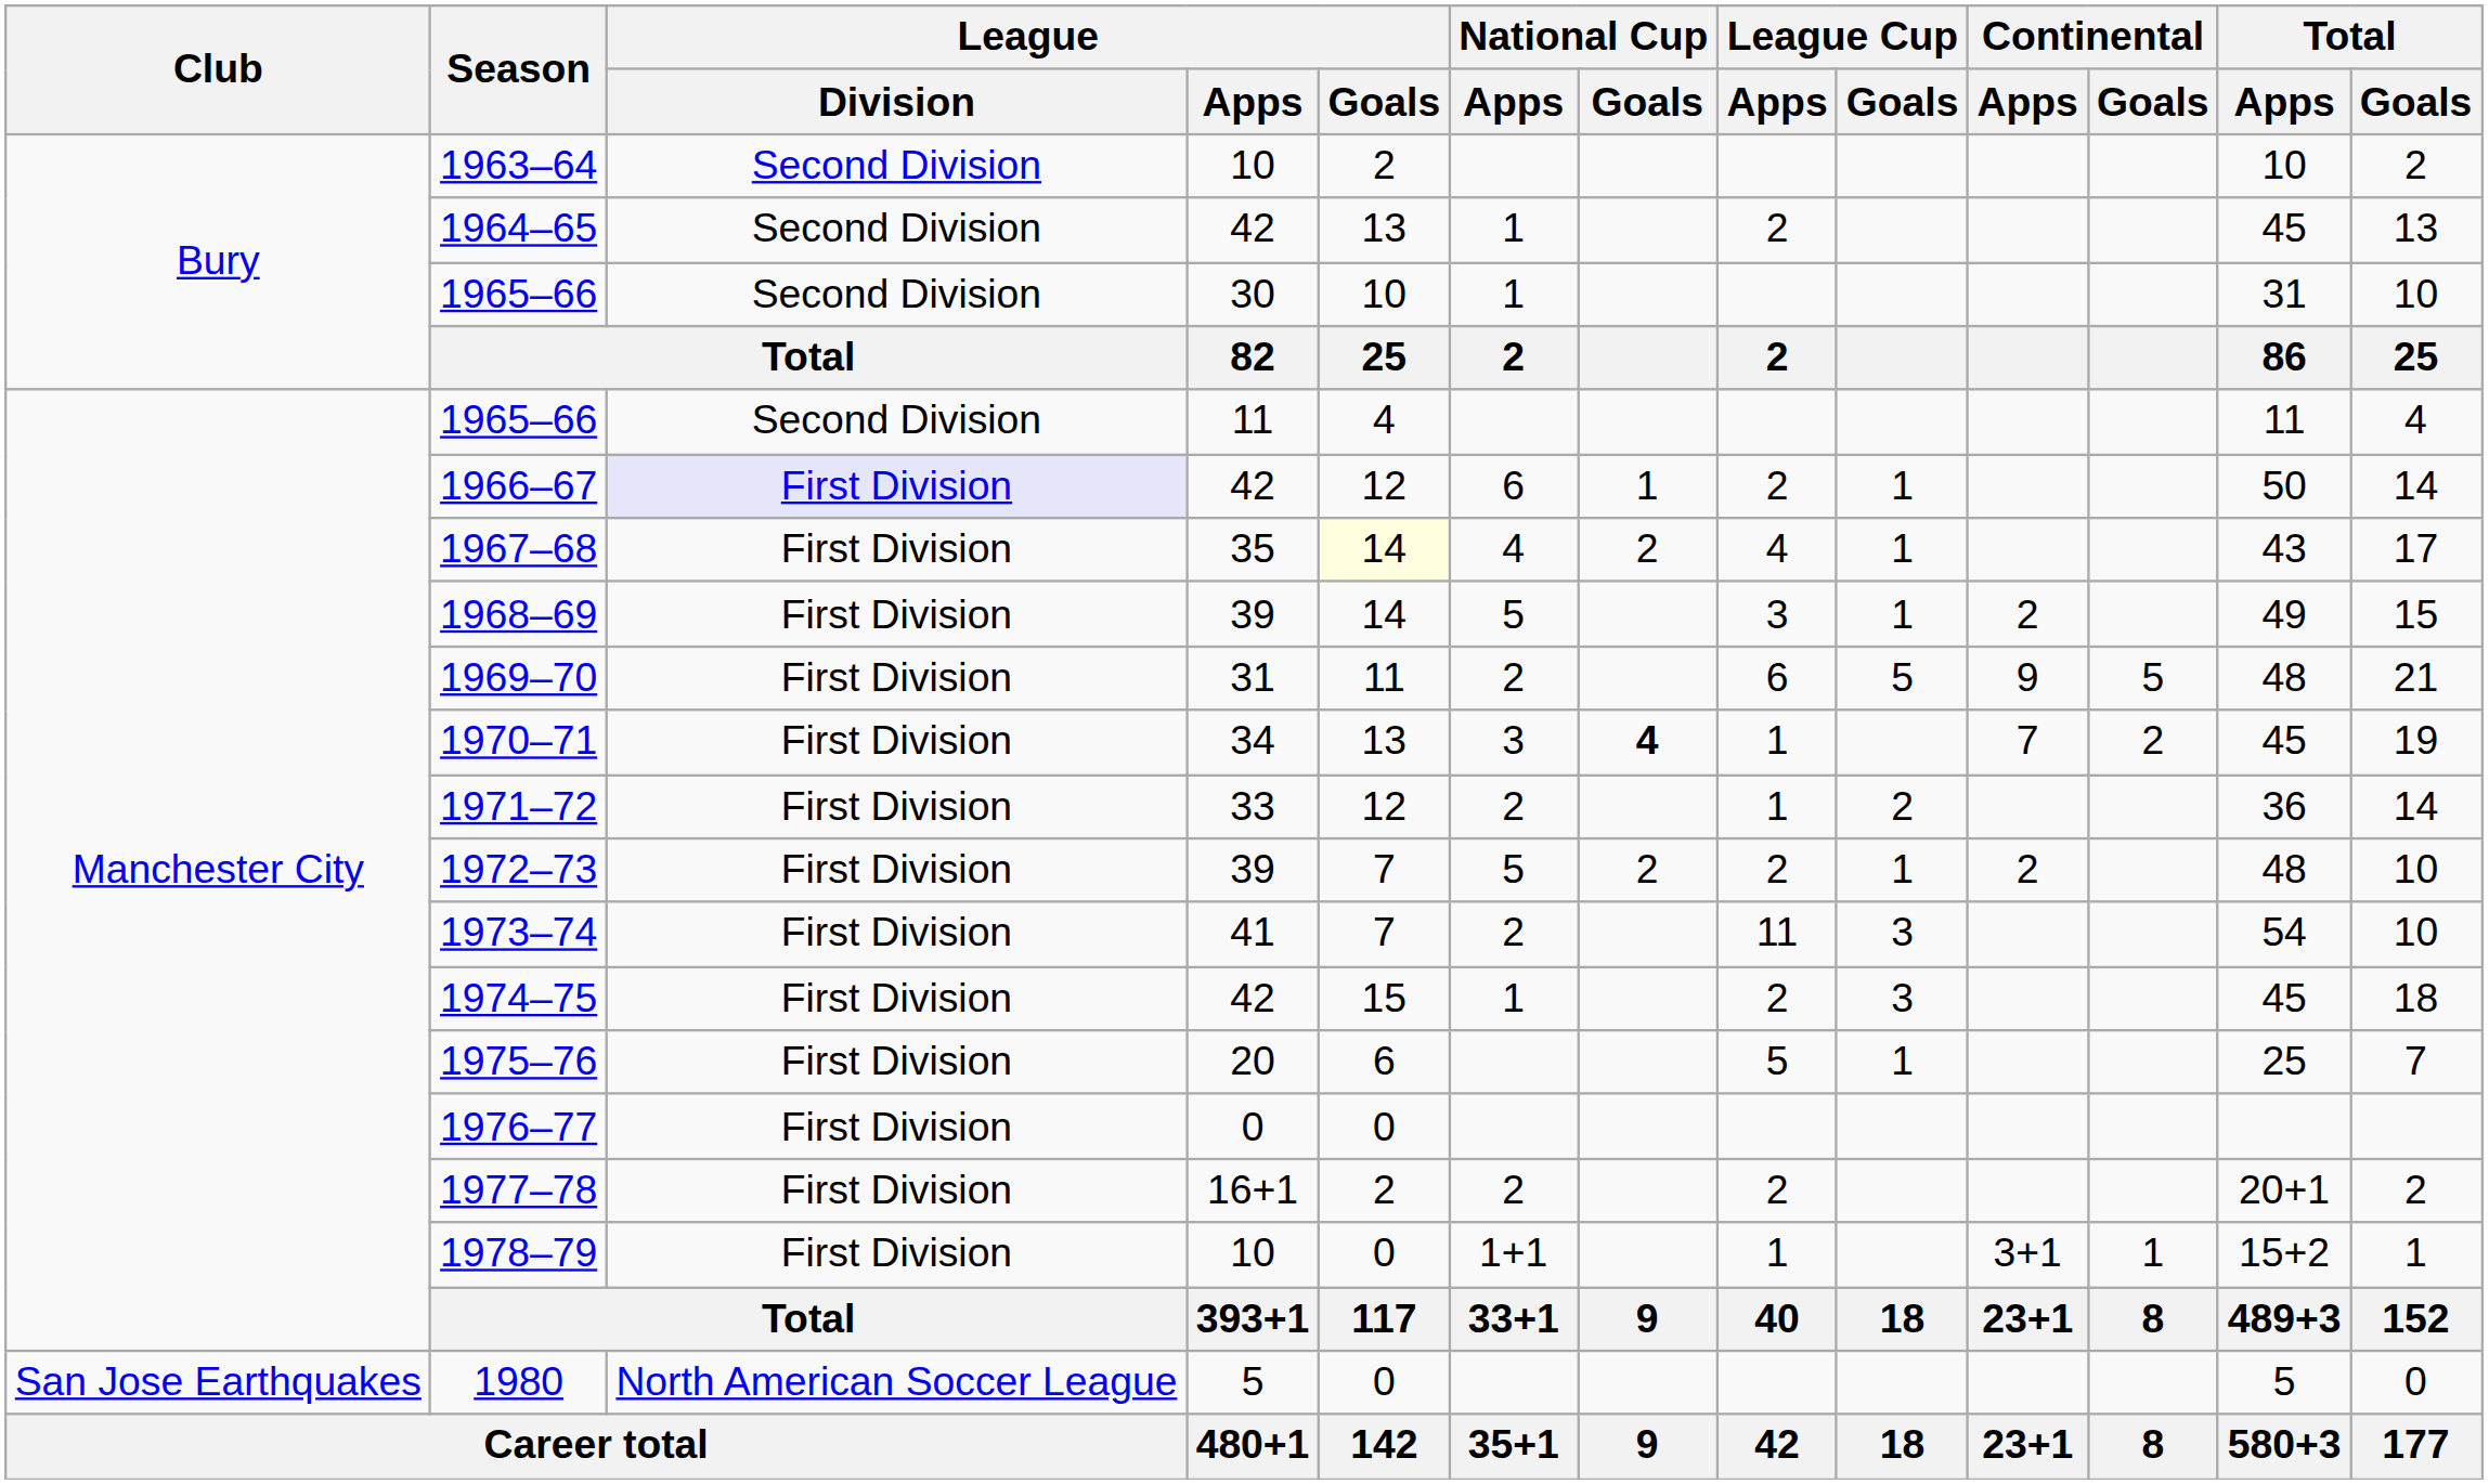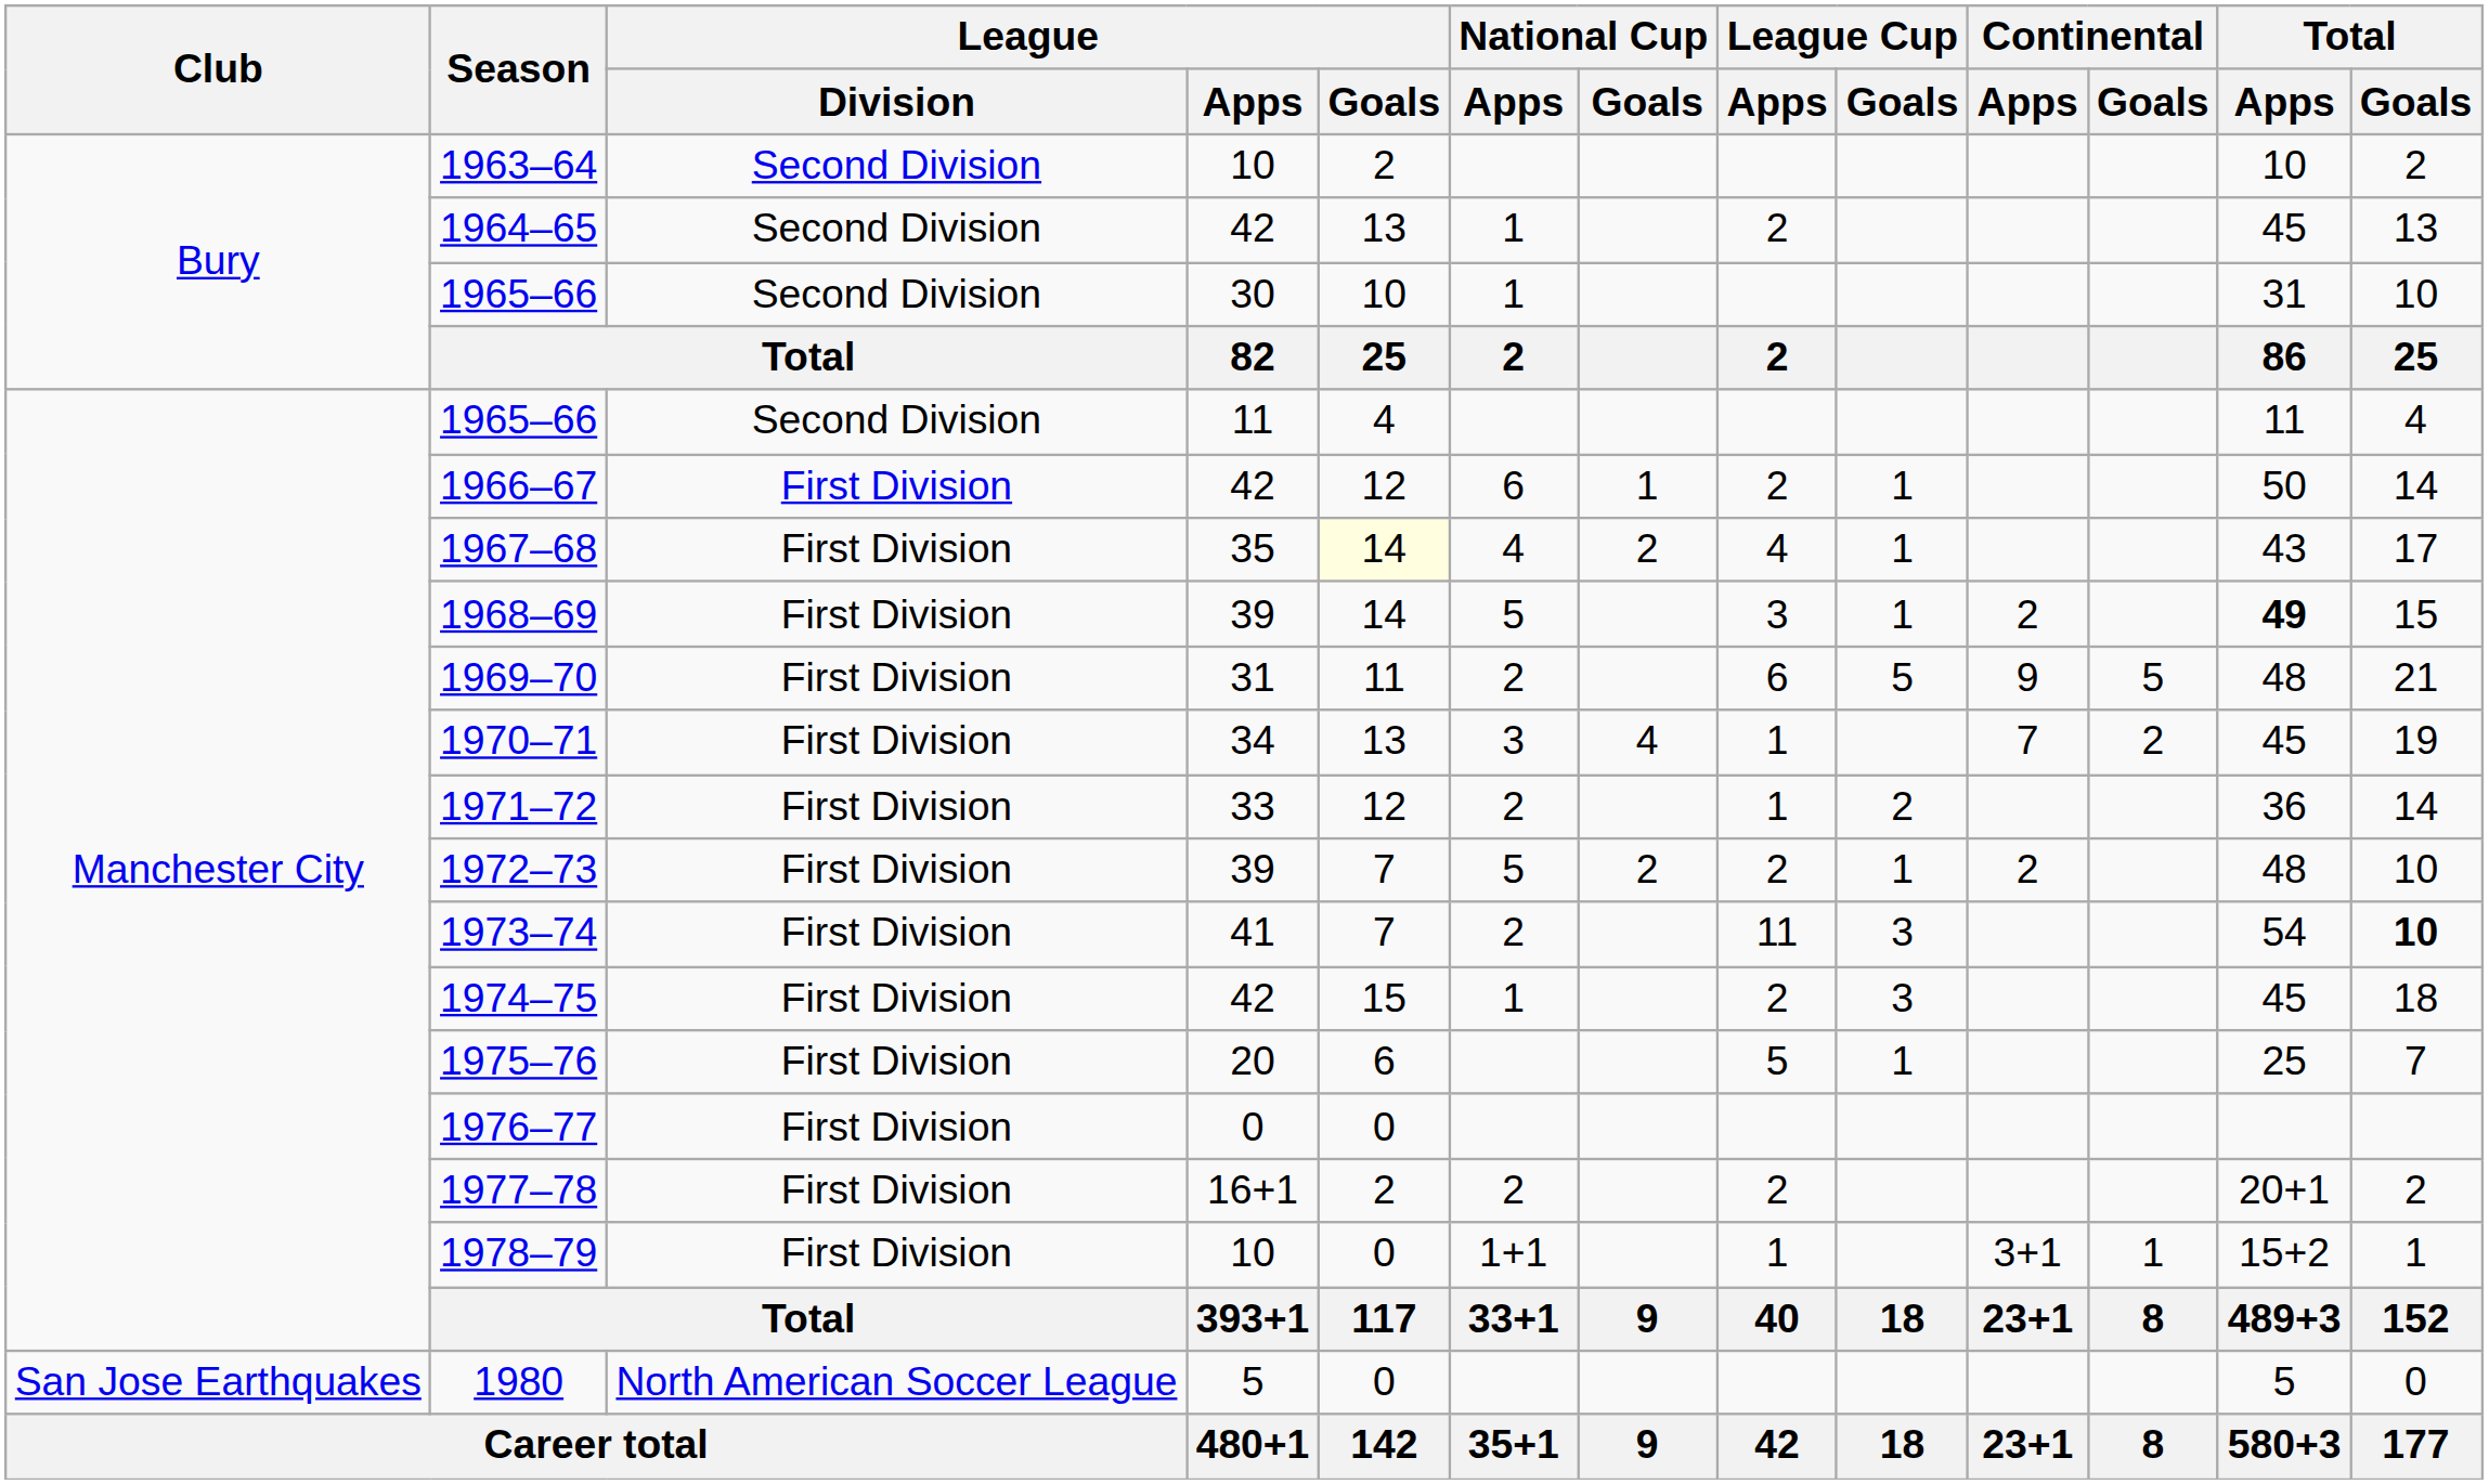1966–67 | League / Division: lavender background -> no background
1968–69 | Total / Apps: normal -> bold
1970–71 | National Cup / Goals: bold -> normal
1973–74 | Total / Goals: normal -> bold
